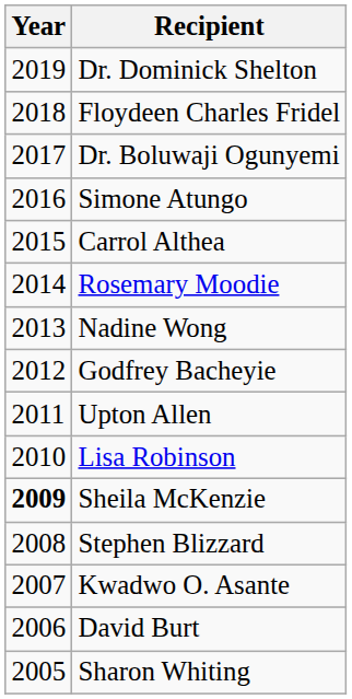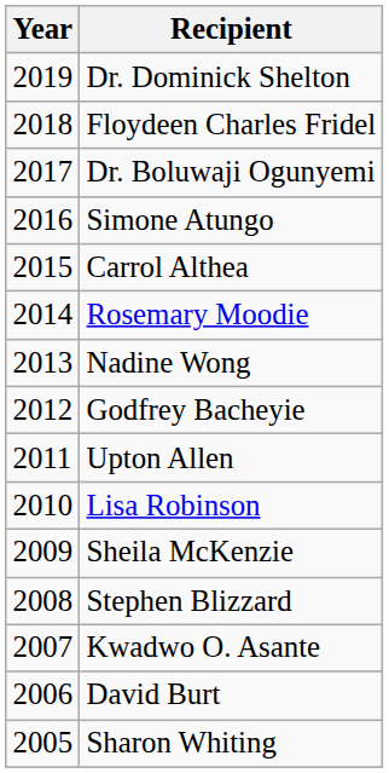Sheila McKenzie | Year: bold -> normal
